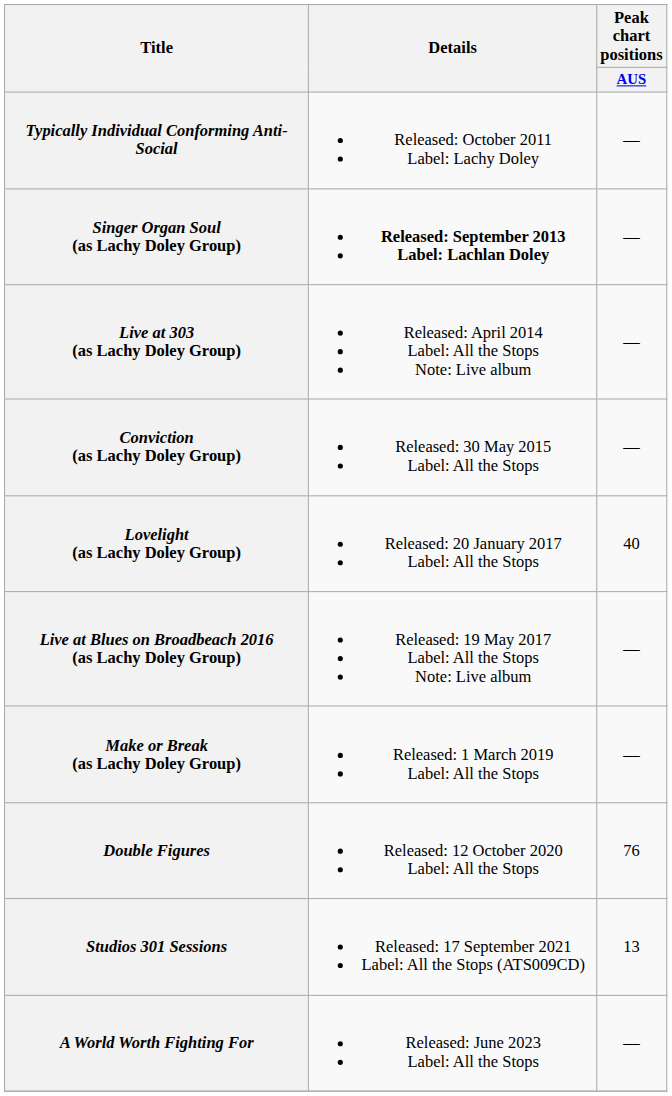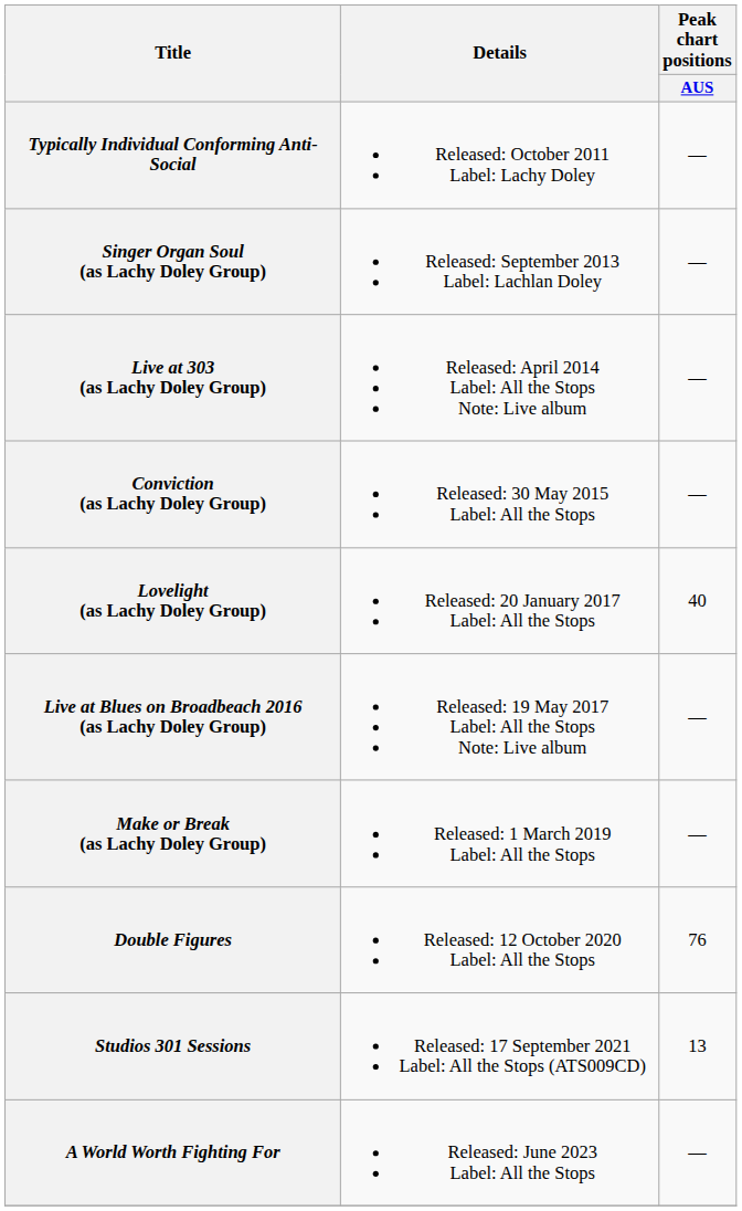Singer Organ Soul (as Lachy Doley Group) | Details: bold -> normal
